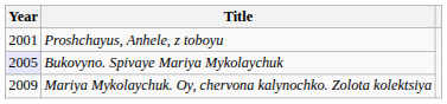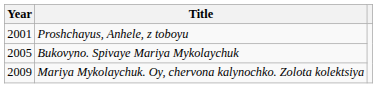Bukovyno. Spivaye Mariya Mykolaychuk | Year: lavender background -> no background
